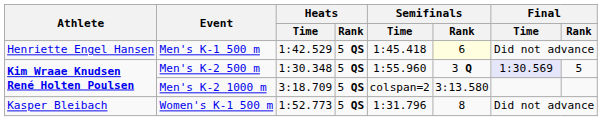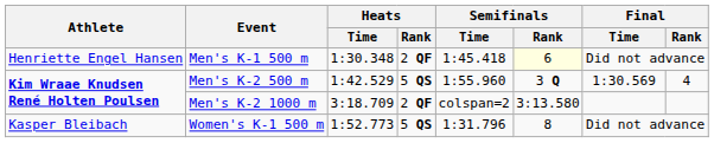Men's K-1 500 m | Heats / Time: 1:42.529 -> 1:30.348
Men's K-1 500 m | Heats / Rank: 5 QS -> 2 QF
Men's K-2 500 m | Heats / Time: 1:30.348 -> 1:42.529
Men's K-2 500 m | Final / Time: lavender background -> no background
Men's K-2 500 m | Final / Rank: 5 -> 4
Men's K-2 1000 m | Heats / Rank: 5 QS -> 2 QF
